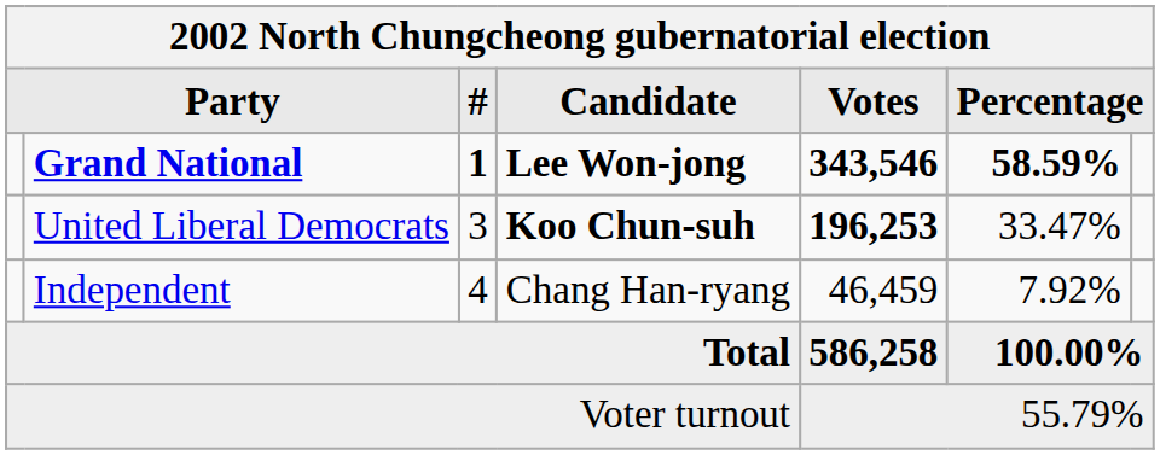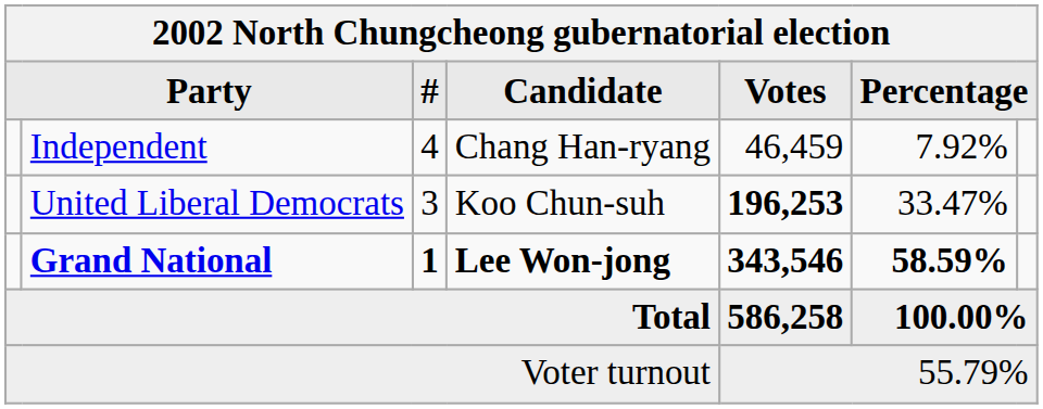rows swapped: Grand National <-> Independent
United Liberal Democrats | Candidate: bold -> normal
